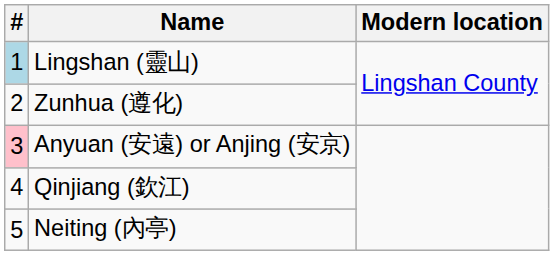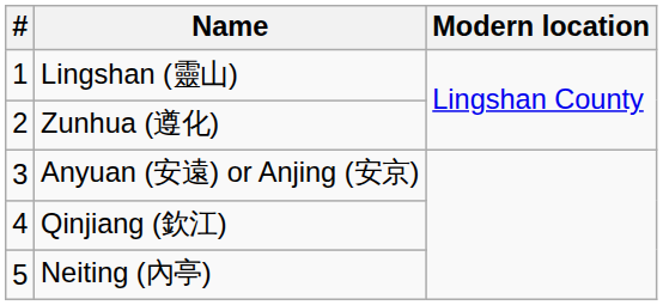Lingshan (靈山) | #: lightblue background -> no background
Anyuan (安遠) or Anjing (安京) | #: pink background -> no background
